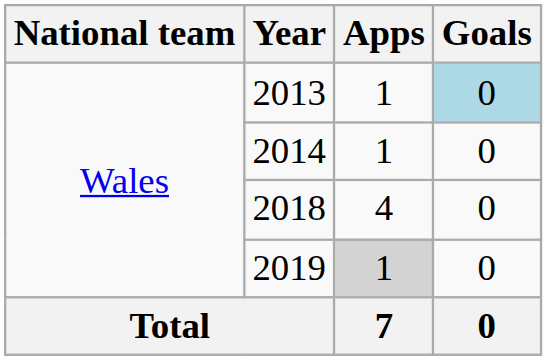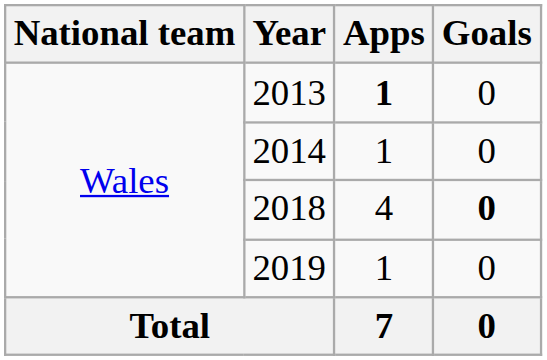2013 | Apps: normal -> bold
2013 | Goals: lightblue background -> no background
2018 | Goals: normal -> bold
2019 | Apps: lightgrey background -> no background
